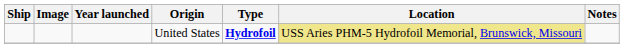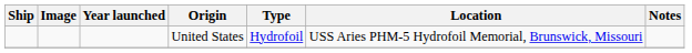United States | Type: bold -> normal
United States | Location: khaki background -> no background
